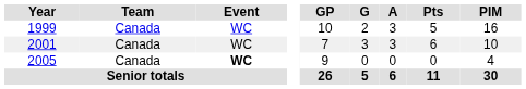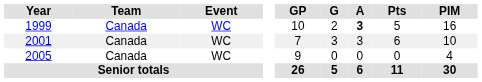1999 | A: normal -> bold
2005 | Event: bold -> normal
